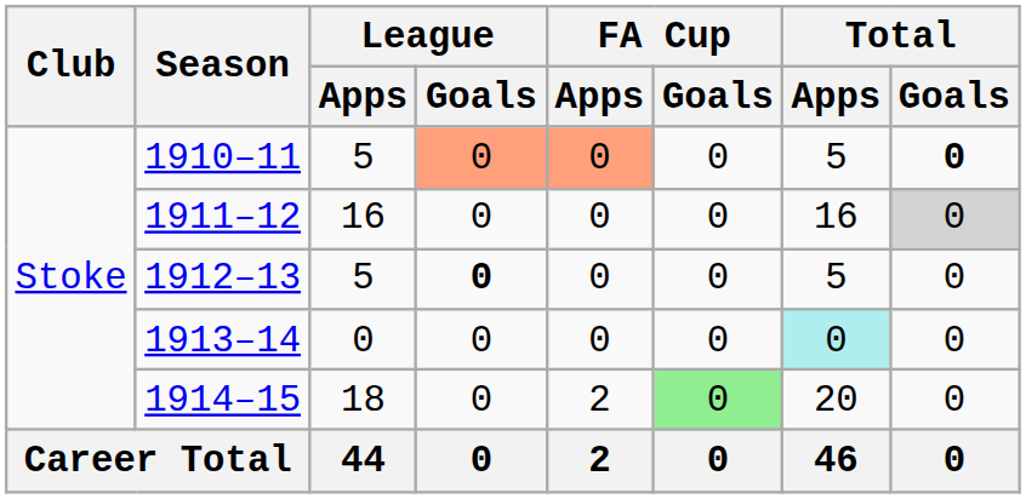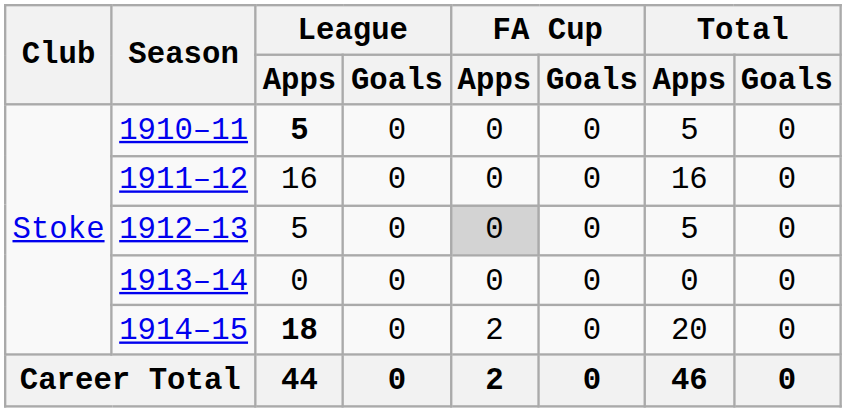1910–11 | League / Apps: normal -> bold
1910–11 | League / Goals: lightsalmon background -> no background
1910–11 | FA Cup / Apps: lightsalmon background -> no background
1910–11 | Total / Goals: bold -> normal
1911–12 | Total / Goals: lightgrey background -> no background
1912–13 | League / Goals: bold -> normal
1912–13 | FA Cup / Apps: no background -> lightgrey background
1913–14 | Total / Apps: paleturquoise background -> no background
1914–15 | League / Apps: normal -> bold
1914–15 | FA Cup / Goals: lightgreen background -> no background
